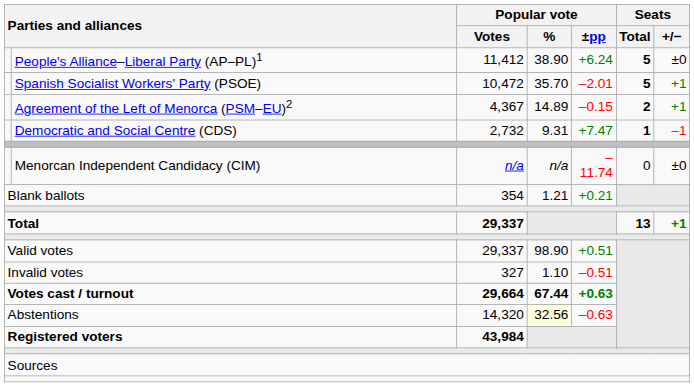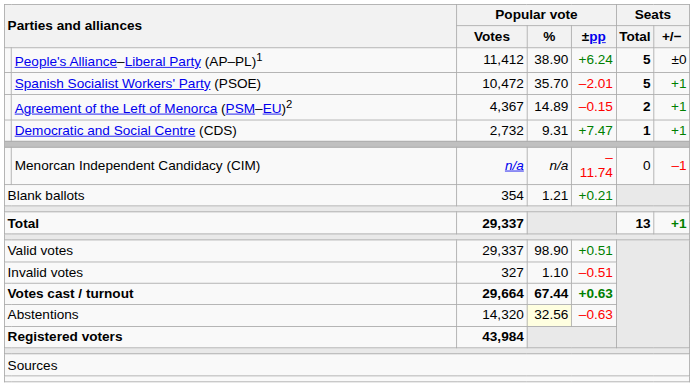Democratic and Social Centre (CDS) | Seats / +/−: –1 -> +1
Menorcan Independent Candidacy (CIM) | Seats / +/−: ±0 -> –1
